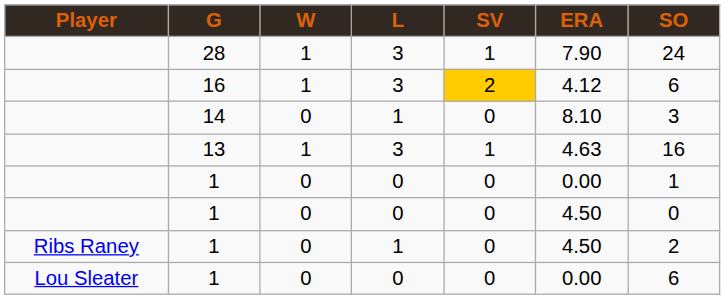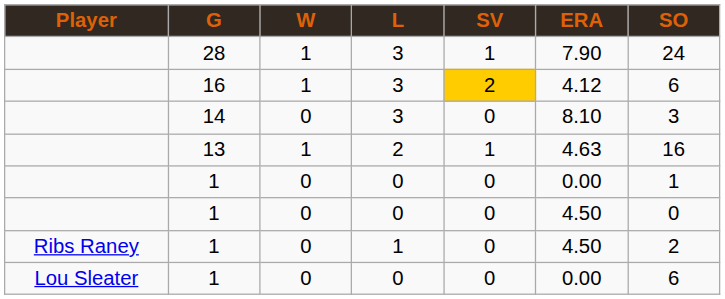14 | L: 1 -> 3
13 | L: 3 -> 2
